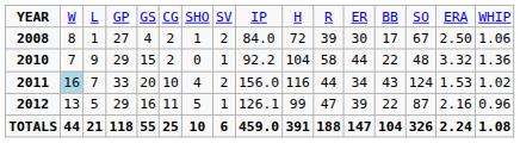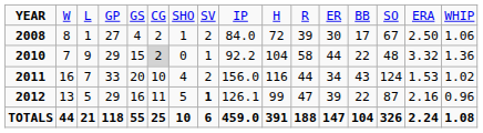2010 | column 6: no background -> lightgrey background
2011 | column 2: lightblue background -> no background
2012 | column 8: normal -> bold
